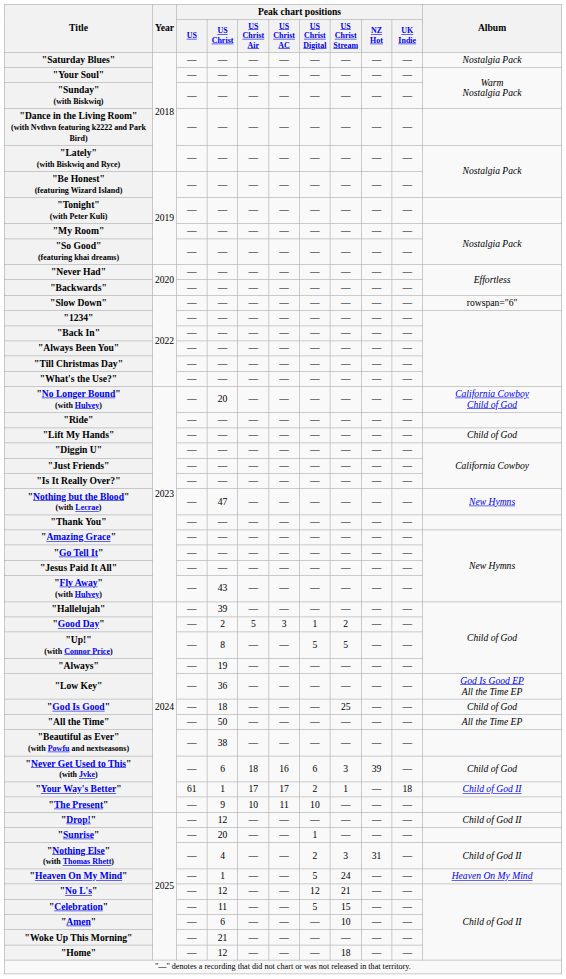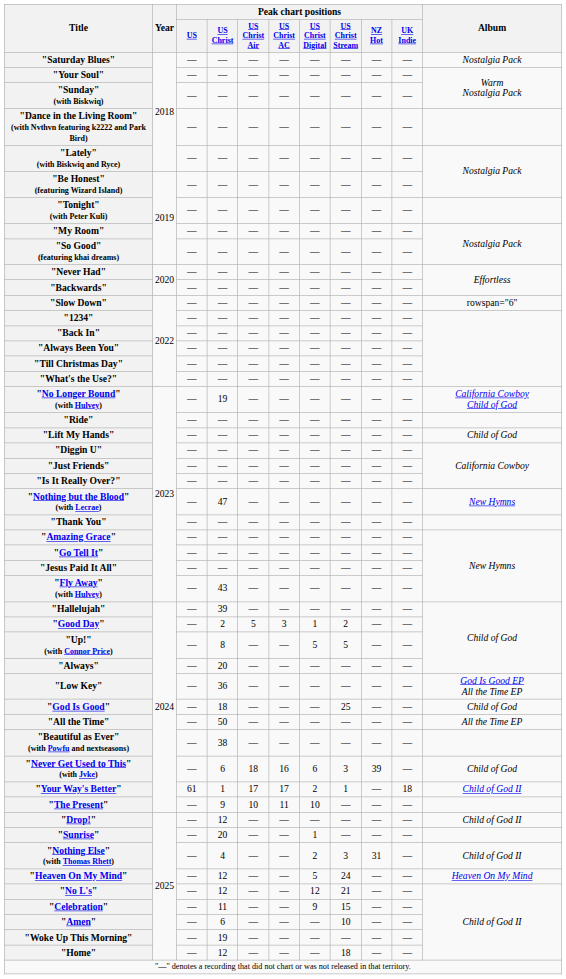"No Longer Bound" (with Hulvey) | Peak chart positions / US Christ: 20 -> 19
"Always" | Peak chart positions / US Christ: 19 -> 20
"Heaven On My Mind" | Peak chart positions / US Christ: 1 -> 12
"Celebration" | Peak chart positions / US Christ Digital: 5 -> 9
"Woke Up This Morning" | Peak chart positions / US Christ: 21 -> 19
